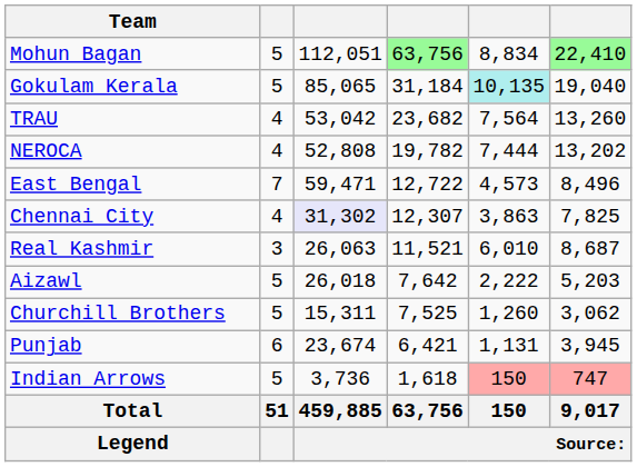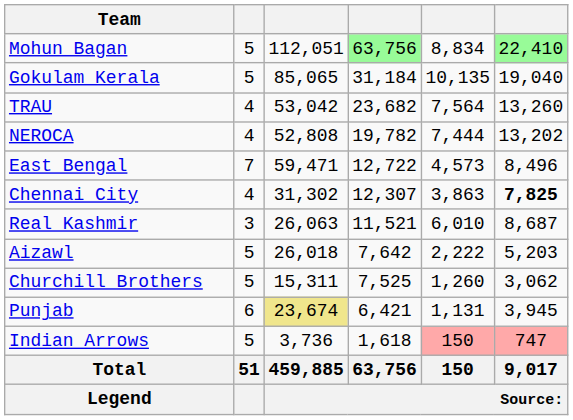Gokulam Kerala | column 5: paleturquoise background -> no background
Chennai City | column 3: lavender background -> no background
Chennai City | column 6: normal -> bold
Punjab | column 3: no background -> khaki background
